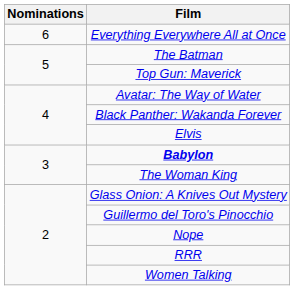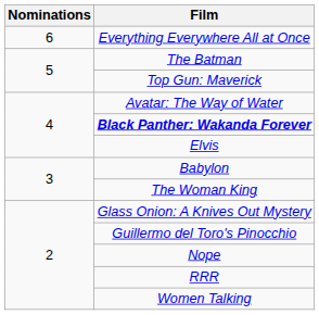Black Panther: Wakanda Forever | Film: normal -> bold
Babylon | Film: bold -> normal
